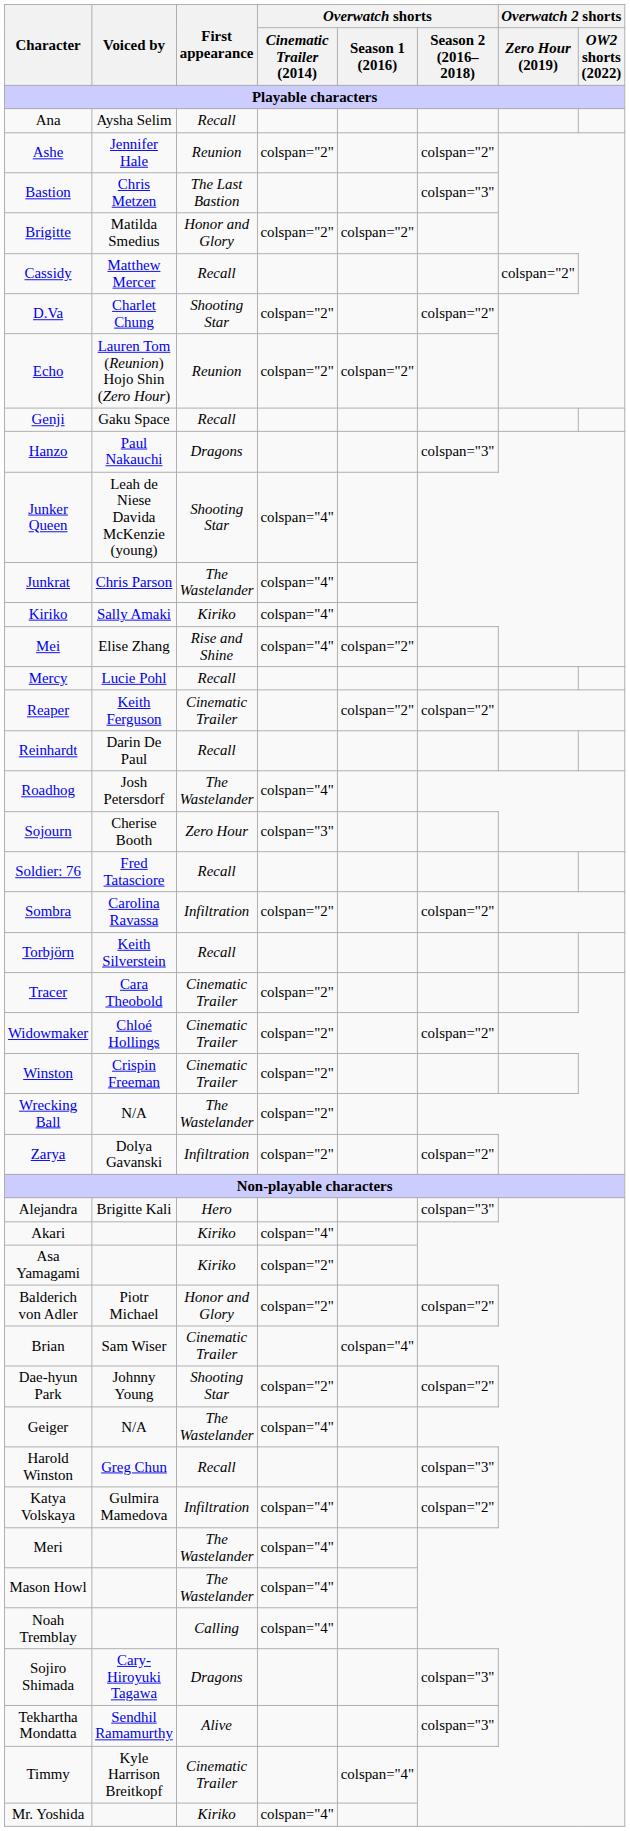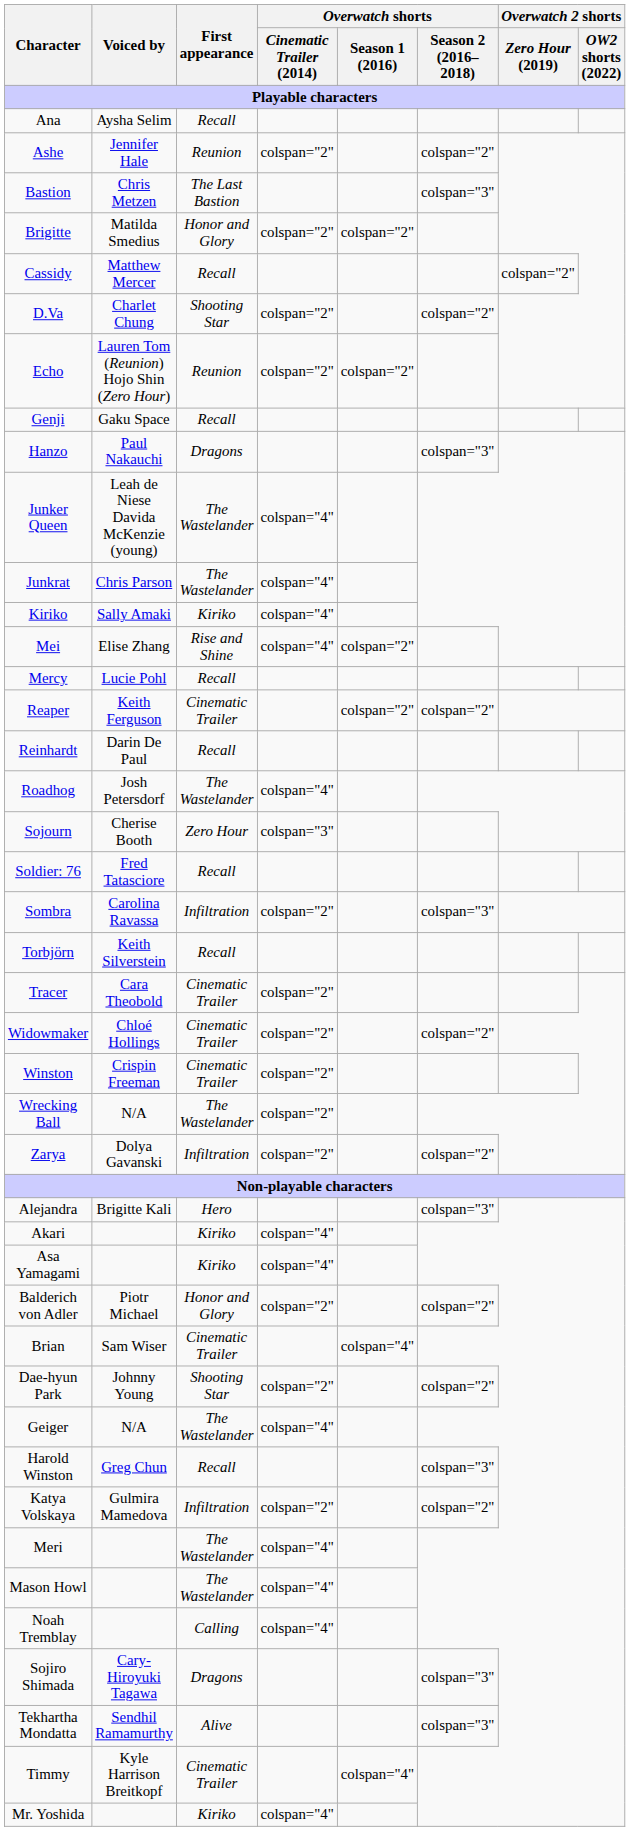Junker Queen | First appearance: Shooting Star -> The Wastelander
Sombra | Overwatch shorts / Season 2 (2016–2018): colspan="2" -> colspan="3"
Asa Yamagami | Overwatch shorts / Cinematic Trailer (2014): colspan="2" -> colspan="4"
Katya Volskaya | Overwatch shorts / Cinematic Trailer (2014): colspan="4" -> colspan="2"
